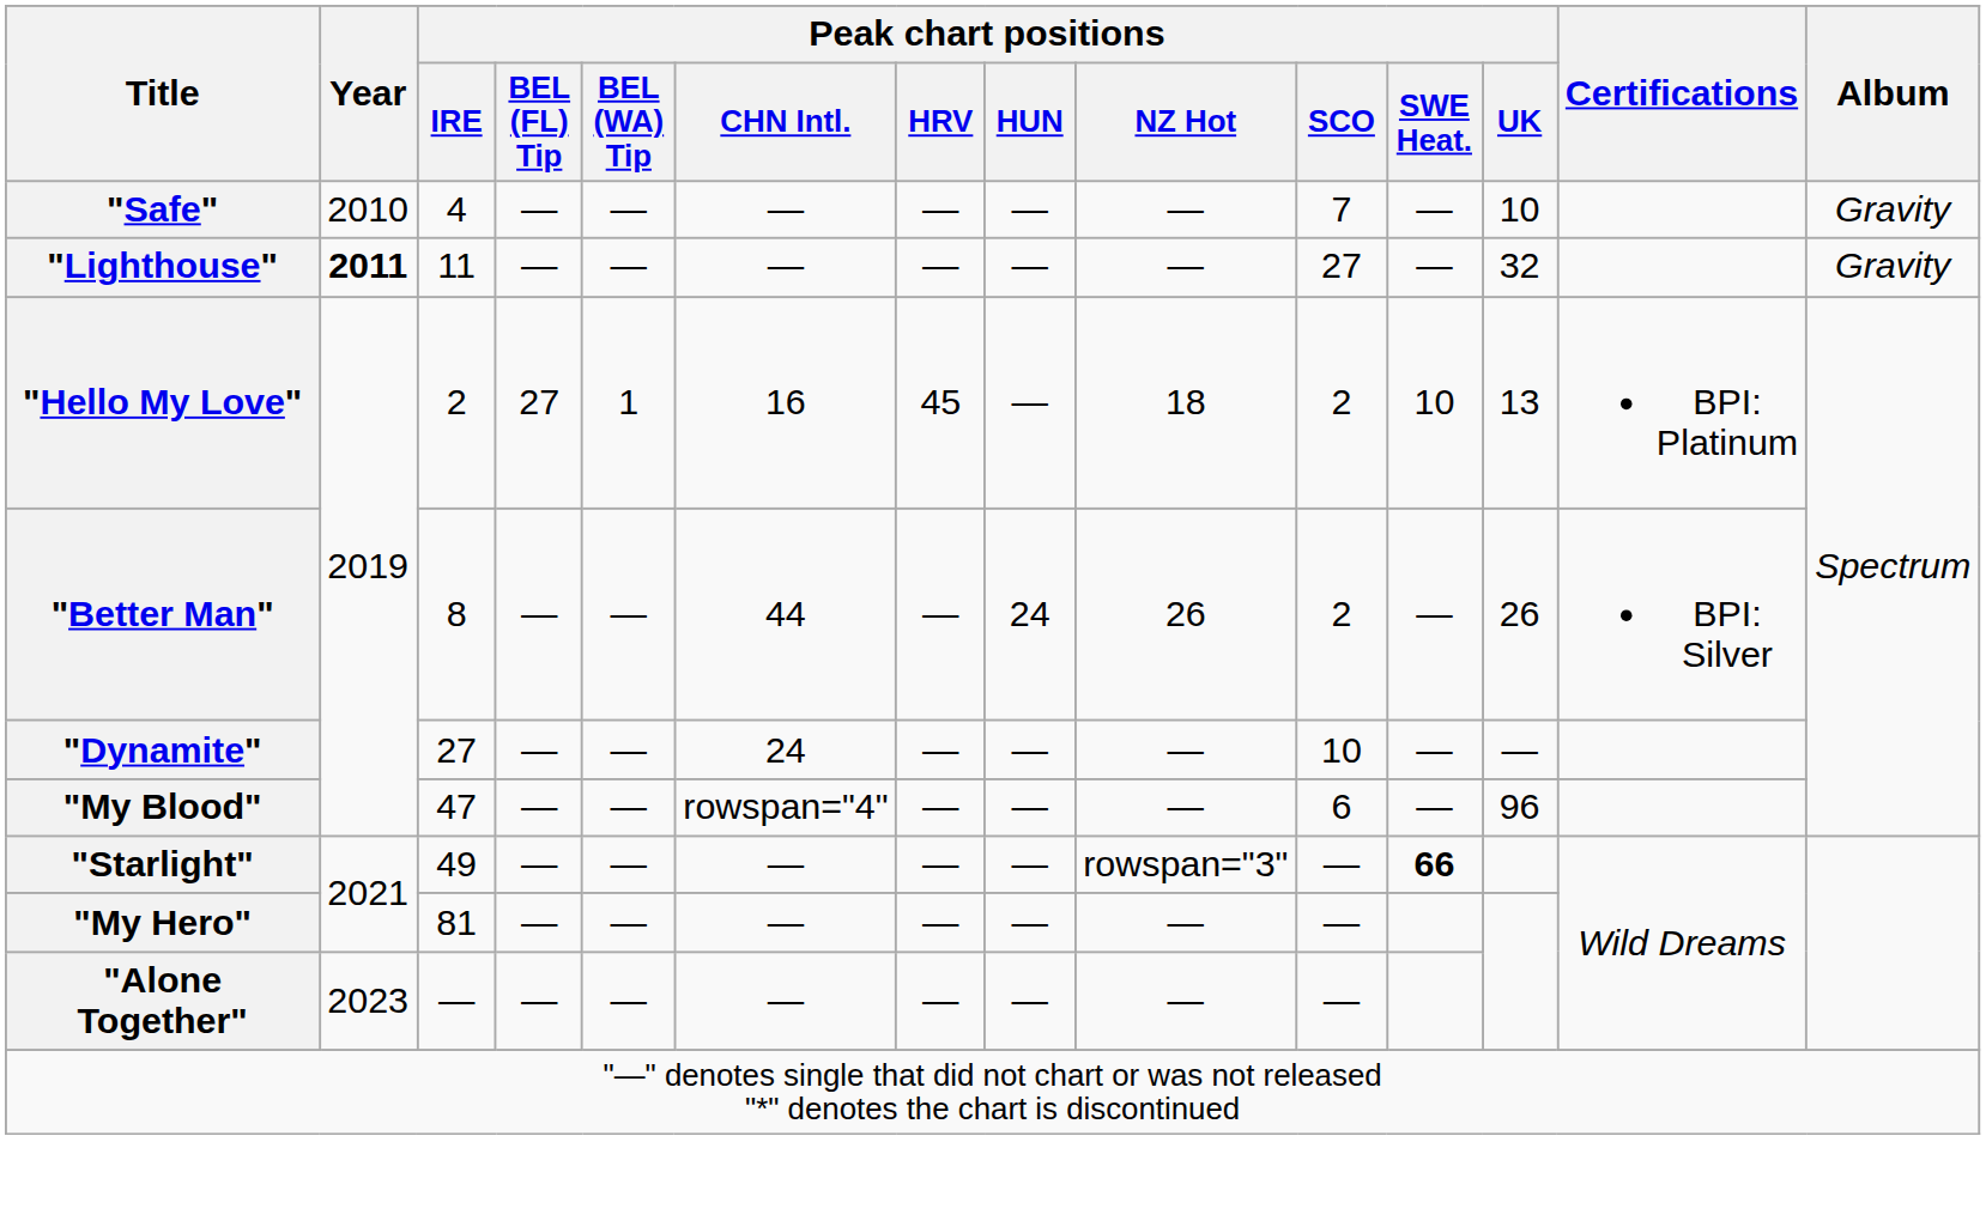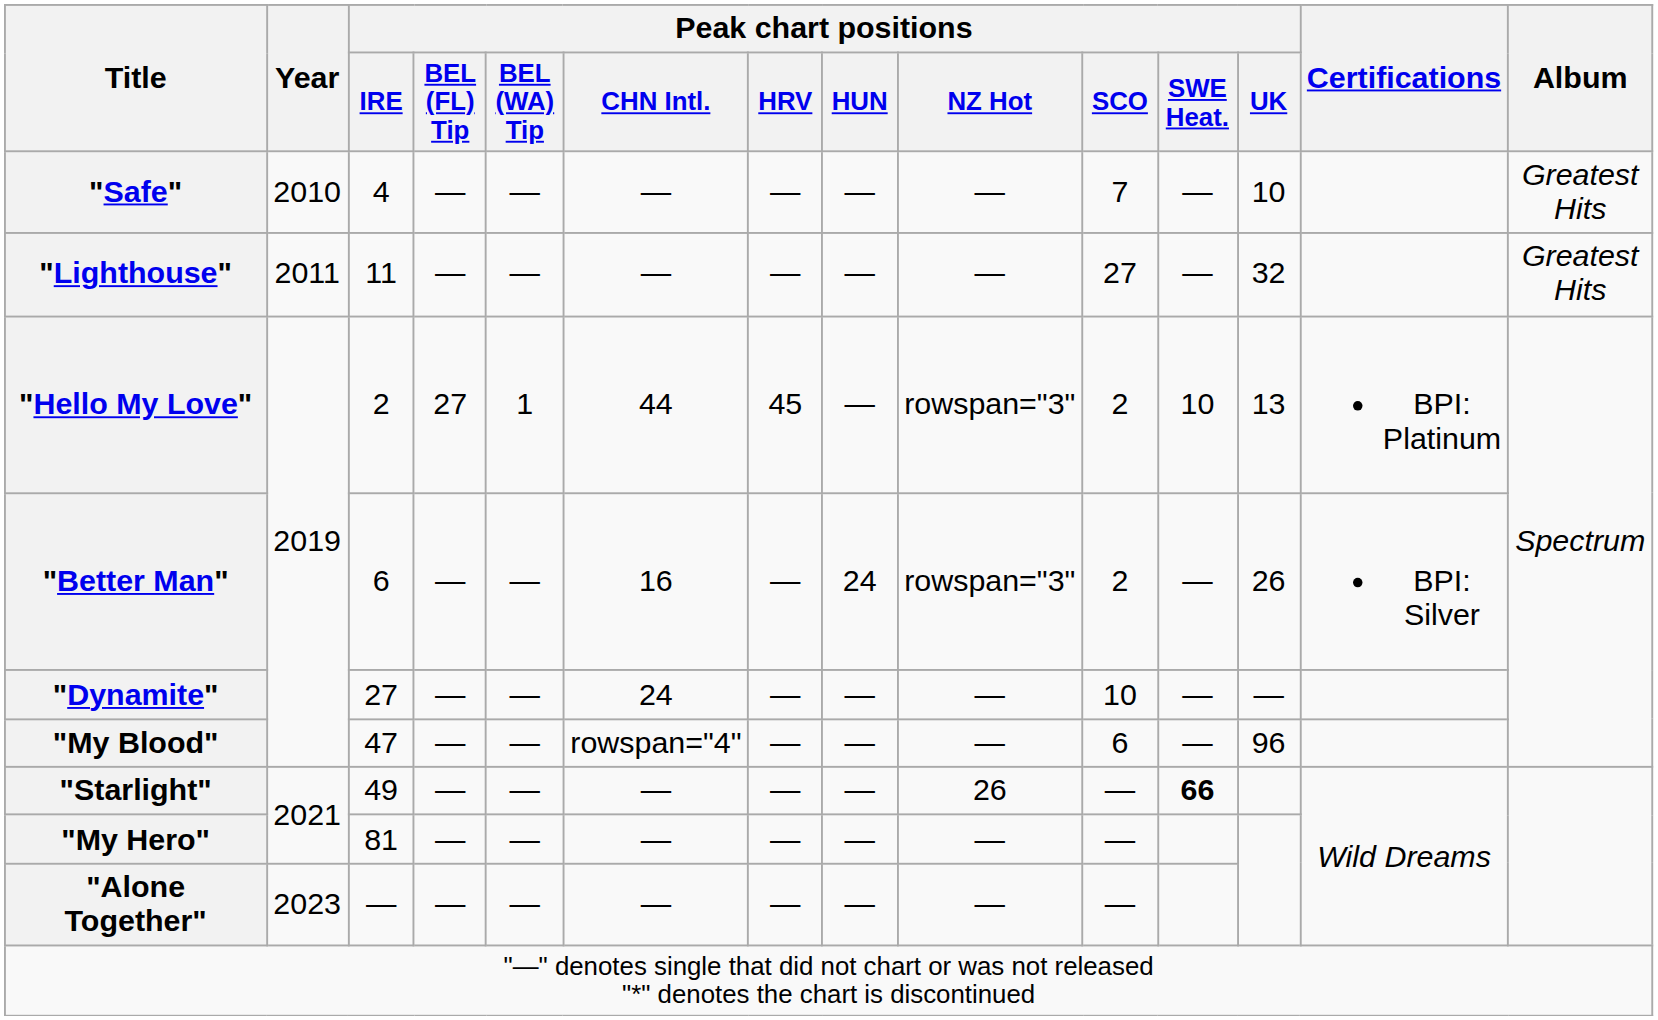"Safe" | Album: Gravity -> Greatest Hits
"Lighthouse" | Year: bold -> normal
"Lighthouse" | Album: Gravity -> Greatest Hits
"Hello My Love" | Peak chart positions / CHN Intl.: 16 -> 44
"Hello My Love" | Peak chart positions / NZ Hot: 18 -> rowspan="3"
"Better Man" | Peak chart positions / IRE: 8 -> 6
"Better Man" | Peak chart positions / CHN Intl.: 44 -> 16
"Better Man" | Peak chart positions / NZ Hot: 26 -> rowspan="3"
"Starlight" | Peak chart positions / NZ Hot: rowspan="3" -> 26
